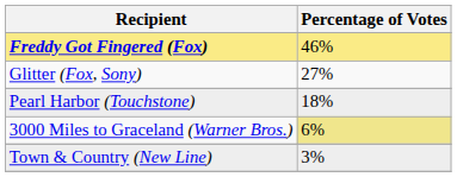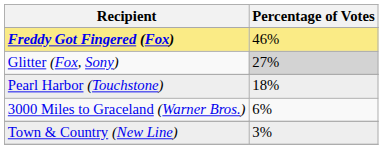Glitter (Fox, Sony) | Percentage of Votes: no background -> lightgrey background
3000 Miles to Graceland (Warner Bros.) | Percentage of Votes: khaki background -> no background
